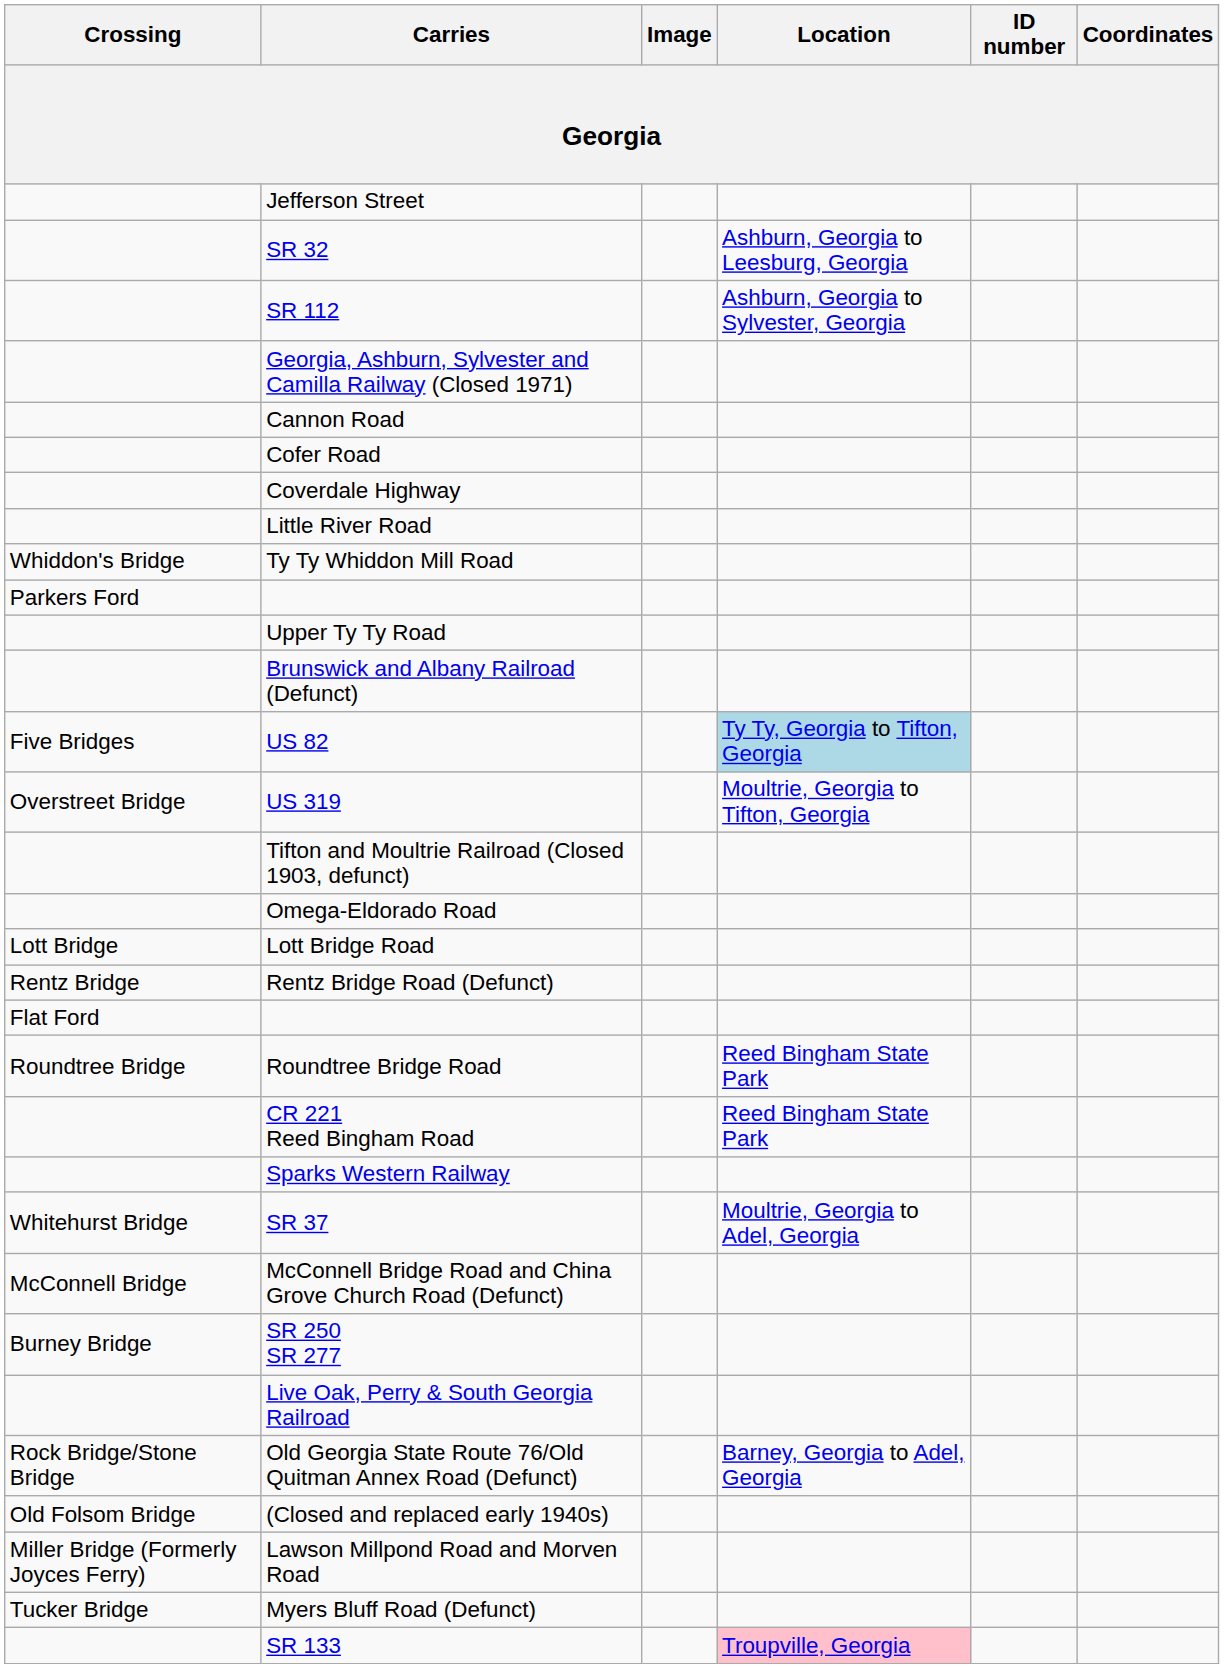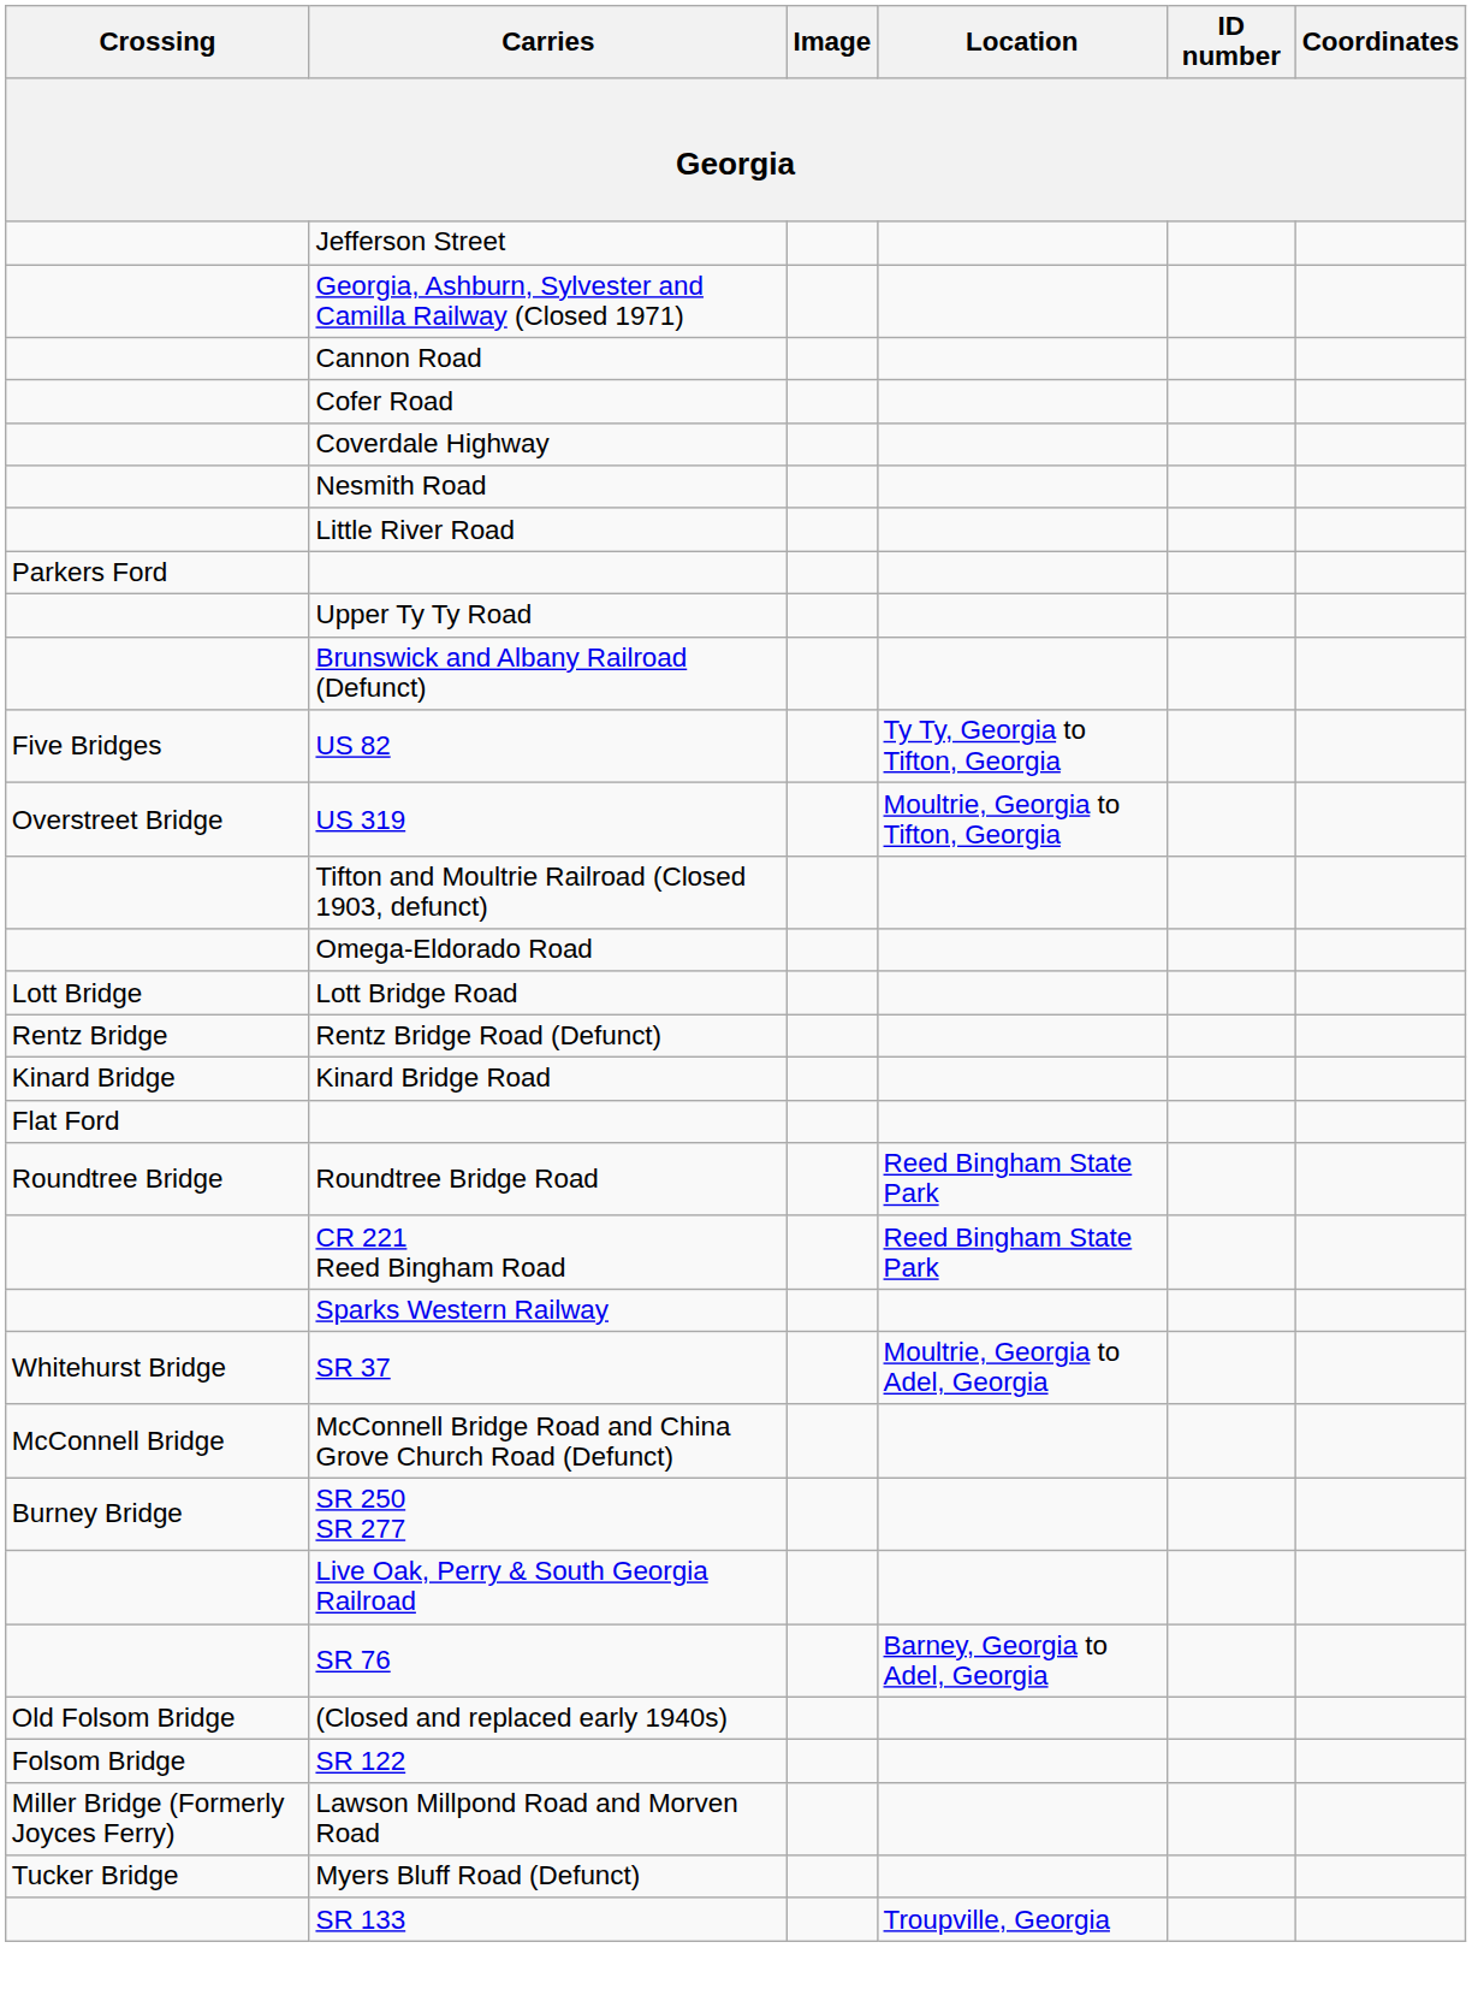- row: SR 32 | Ashburn, Georgia to Leesburg, Georgia
- row: SR 112 | Ashburn, Georgia to Sylvester, Georgia
+ row: Nesmith Road
- row: Whiddon's Bridge | Ty Ty Whiddon Mill Road
US 82 | Location: lightblue background -> no background
+ row: Kinard Bridge | Kinard Bridge Road
- row: Rock Bridge/Stone Bridge | Old Georgia State Route 76/Old Quitman Annex Road (Defunct) | Barney, Georgia to Adel, Georgia
+ row: SR 76 | Barney, Georgia to Adel, Georgia
+ row: Folsom Bridge | SR 122
SR 133 | Location: pink background -> no background
